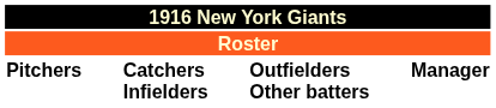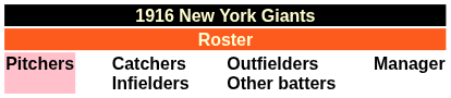Pitchers | column 1: no background -> pink background
